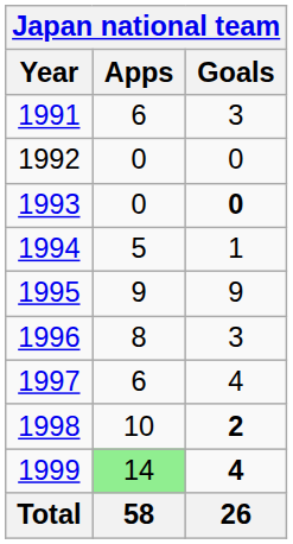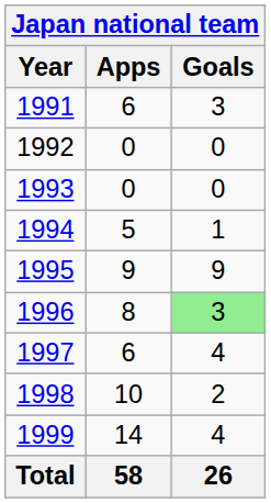1993 | Goals: bold -> normal
1996 | Goals: no background -> lightgreen background
1998 | Goals: bold -> normal
1999 | Apps: lightgreen background -> no background
1999 | Goals: bold -> normal
